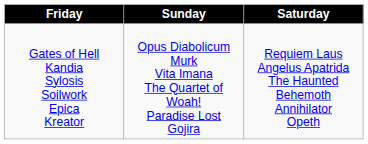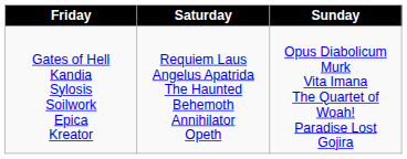columns swapped: Saturday <-> Sunday
